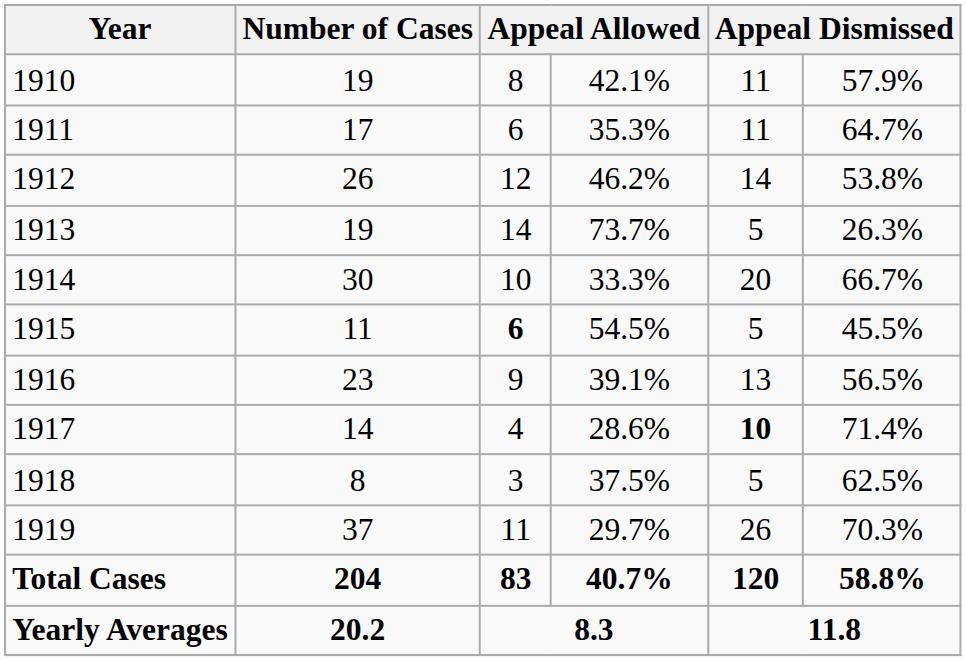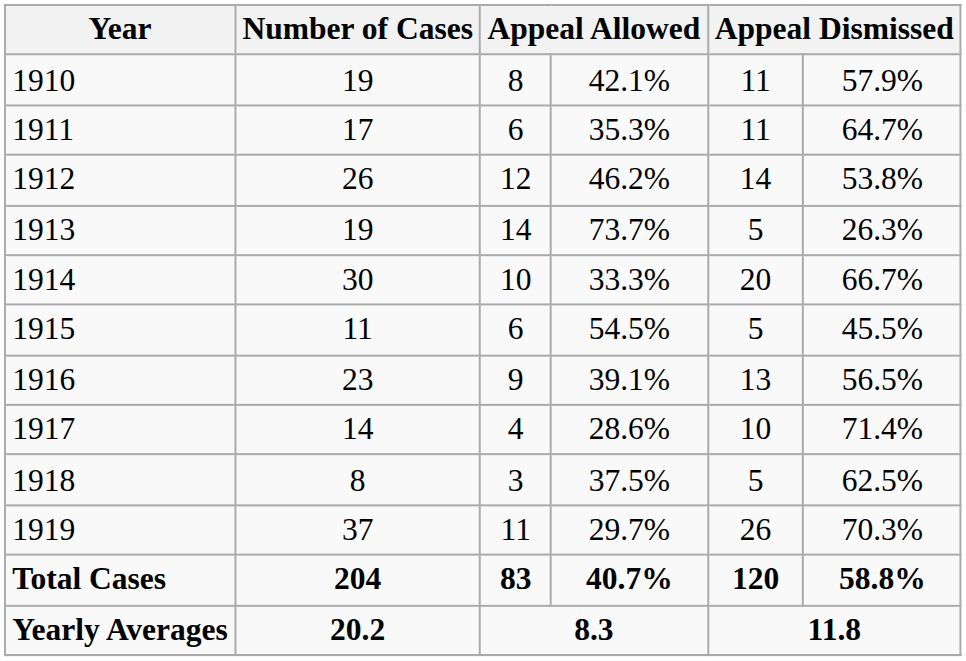1915 | column 3: bold -> normal
1917 | column 5: bold -> normal
